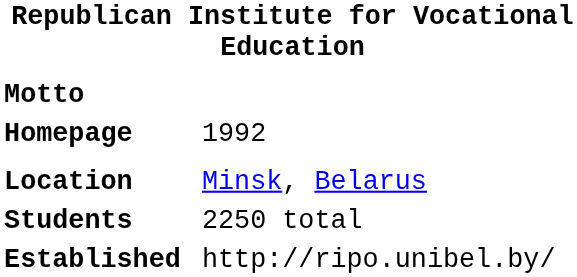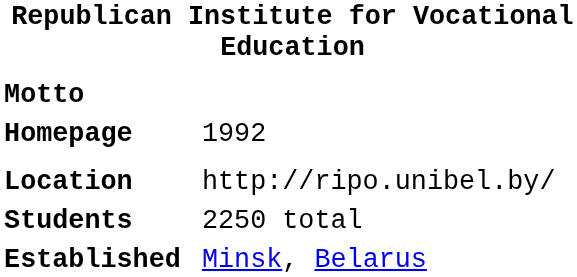row 4 | column 2: Minsk, Belarus -> http://ripo.unibel.by/
row 6 | column 2: http://ripo.unibel.by/ -> Minsk, Belarus
